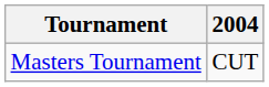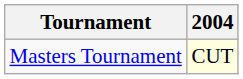Masters Tournament | 2004: no background -> lightyellow background
